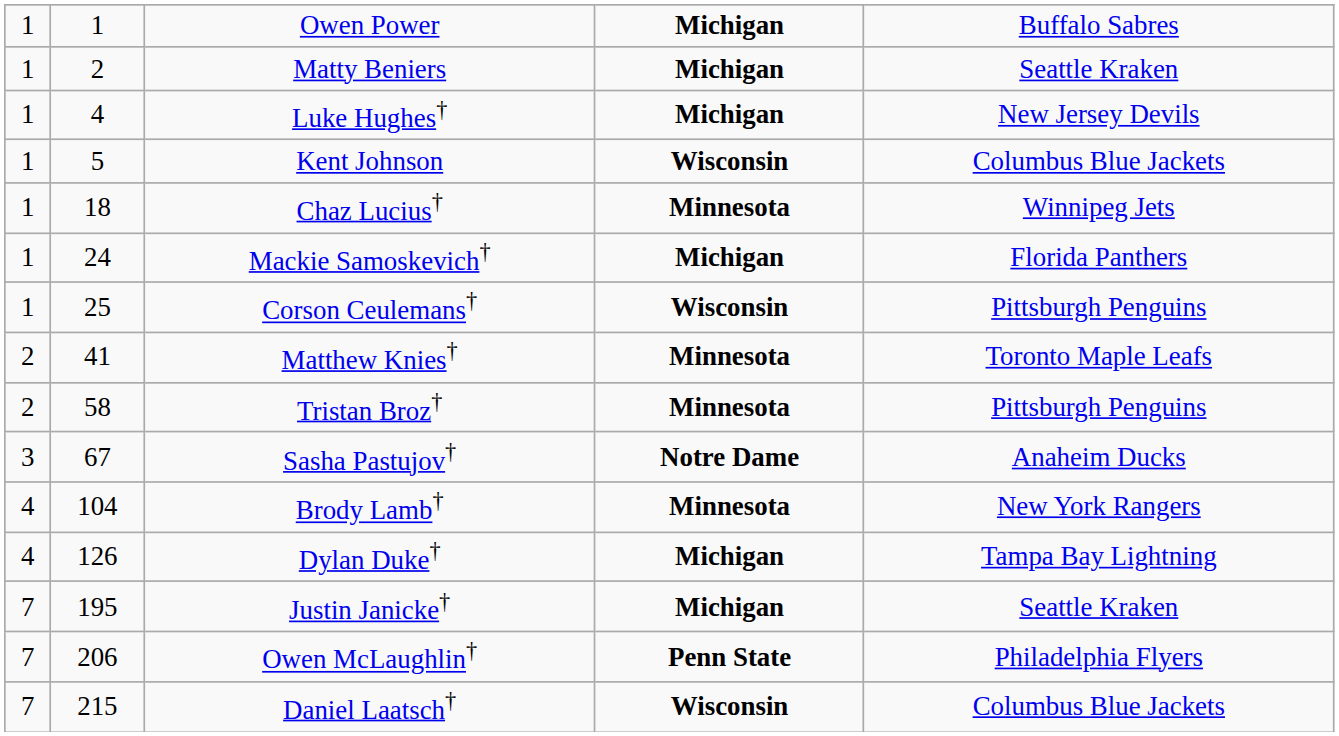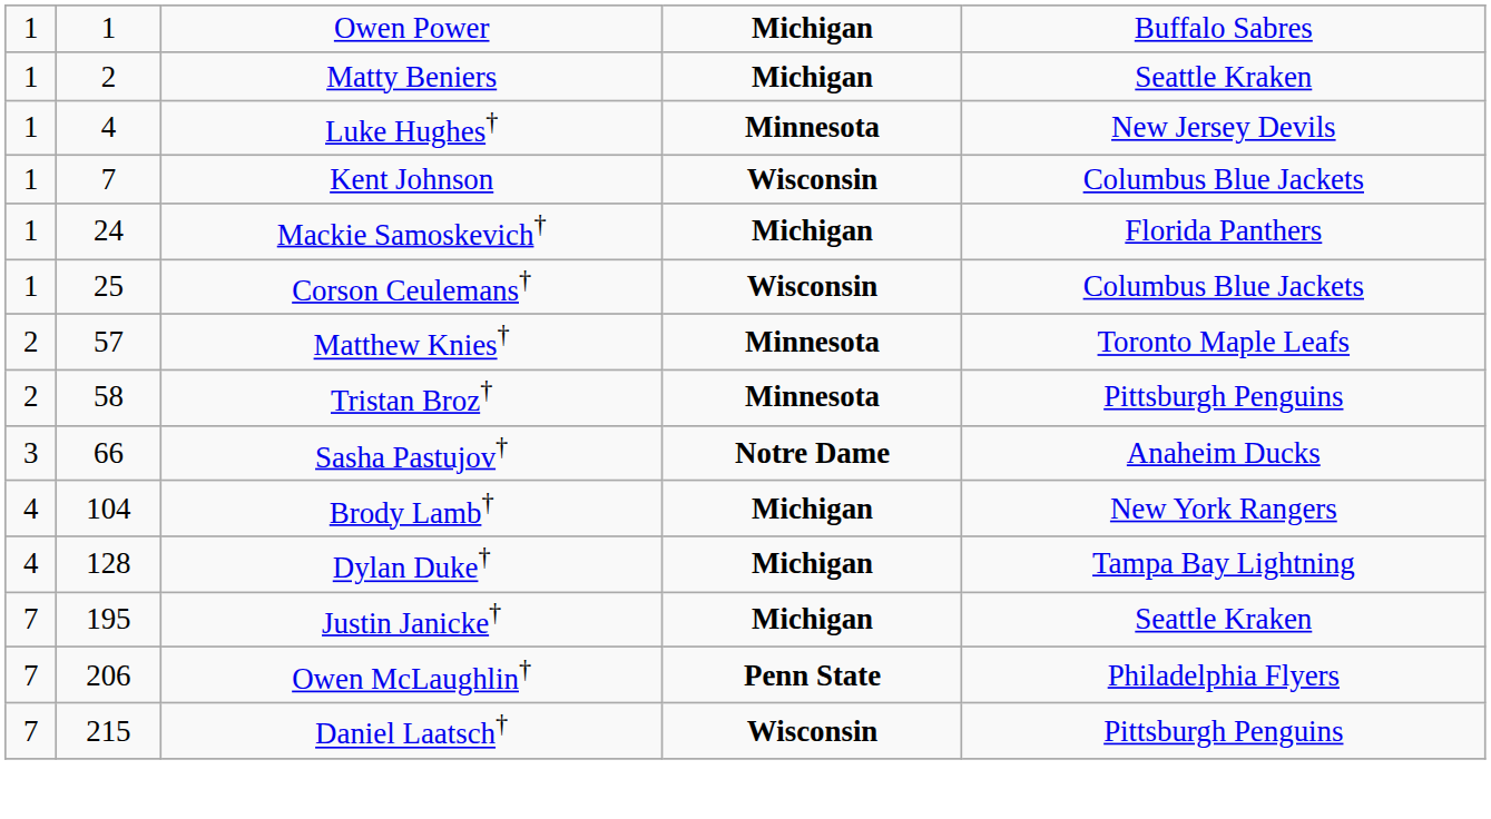Luke Hughes† | column 4: Michigan -> Minnesota
Kent Johnson | column 2: 5 -> 7
- row: 1 | 18 | Chaz Lucius† | Minnesota | Winnipeg Jets
Corson Ceulemans† | column 5: Pittsburgh Penguins -> Columbus Blue Jackets
Matthew Knies† | column 2: 41 -> 57
Sasha Pastujov† | column 2: 67 -> 66
Brody Lamb† | column 4: Minnesota -> Michigan
Dylan Duke† | column 2: 126 -> 128
Daniel Laatsch† | column 5: Columbus Blue Jackets -> Pittsburgh Penguins
